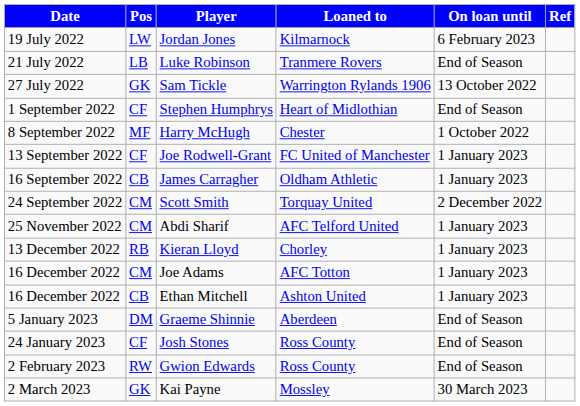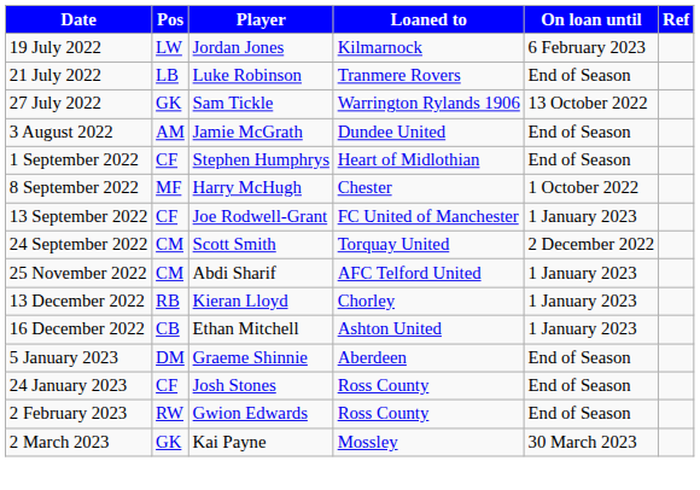+ row: 3 August 2022 | AM | Jamie McGrath | Dundee United | End of Season
- row: 16 September 2022 | CB | James Carragher | Oldham Athletic | 1 January 2023
- row: 16 December 2022 | CM | Joe Adams | AFC Totton | 1 January 2023
